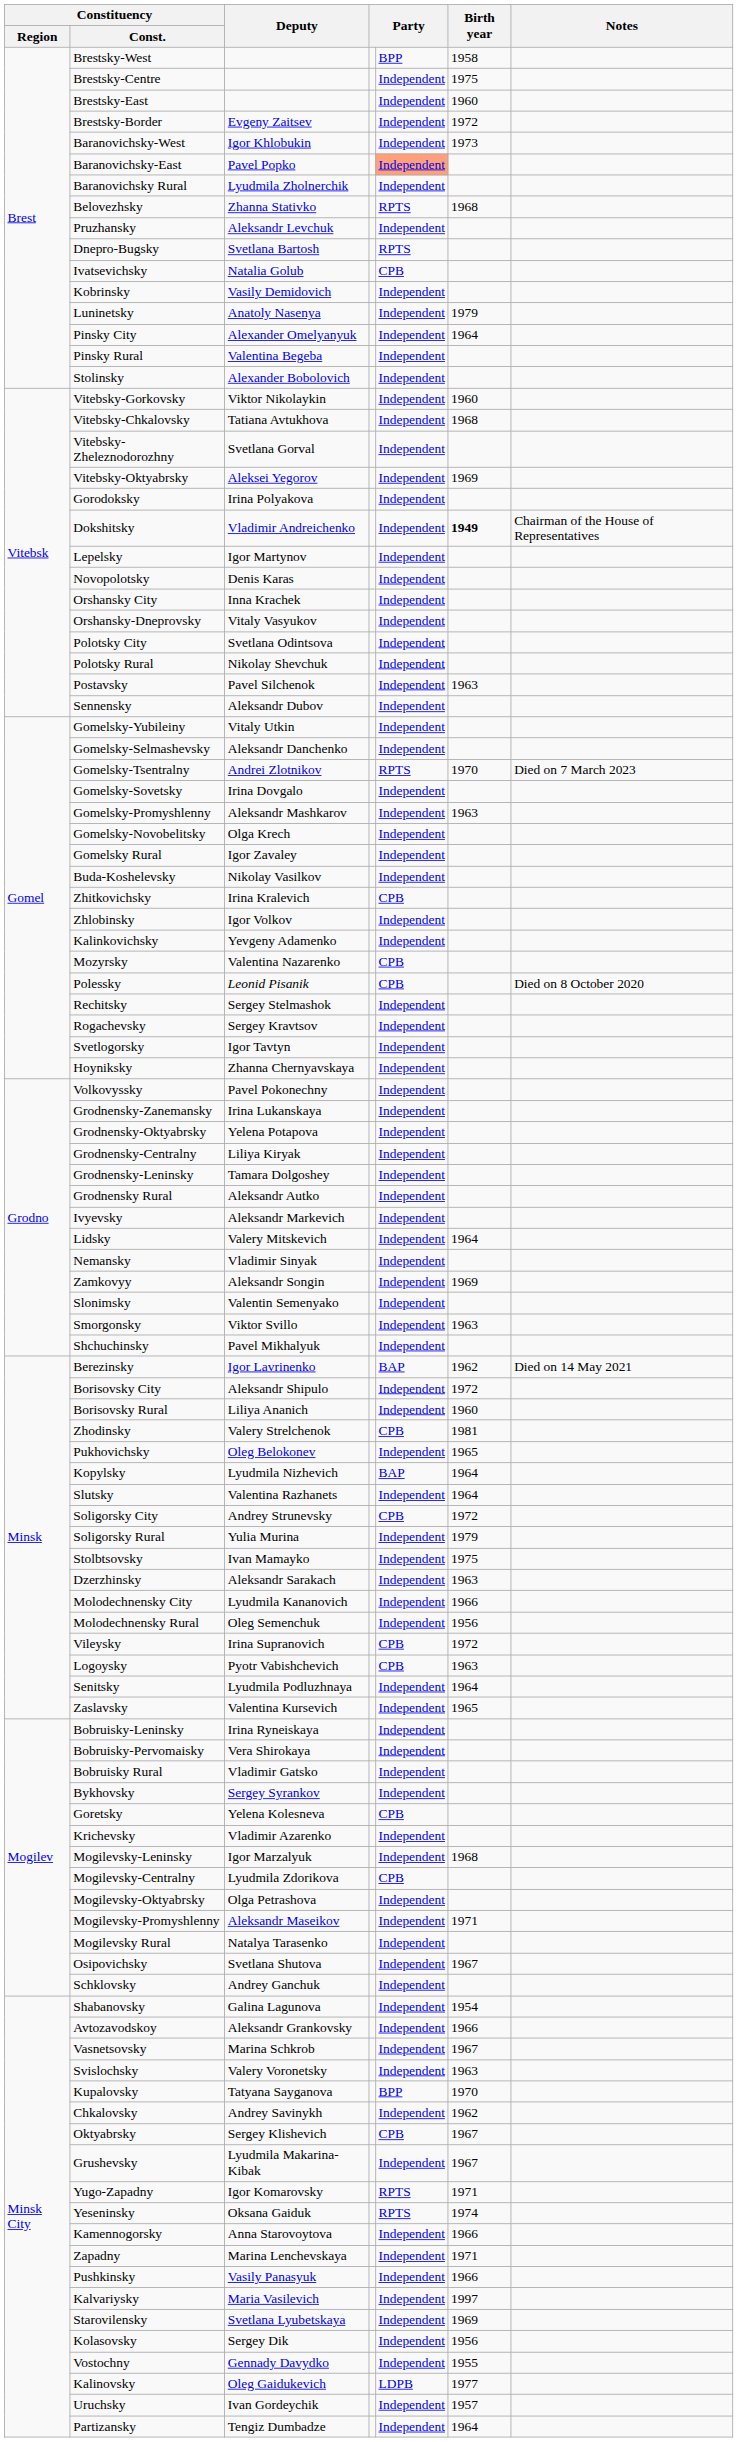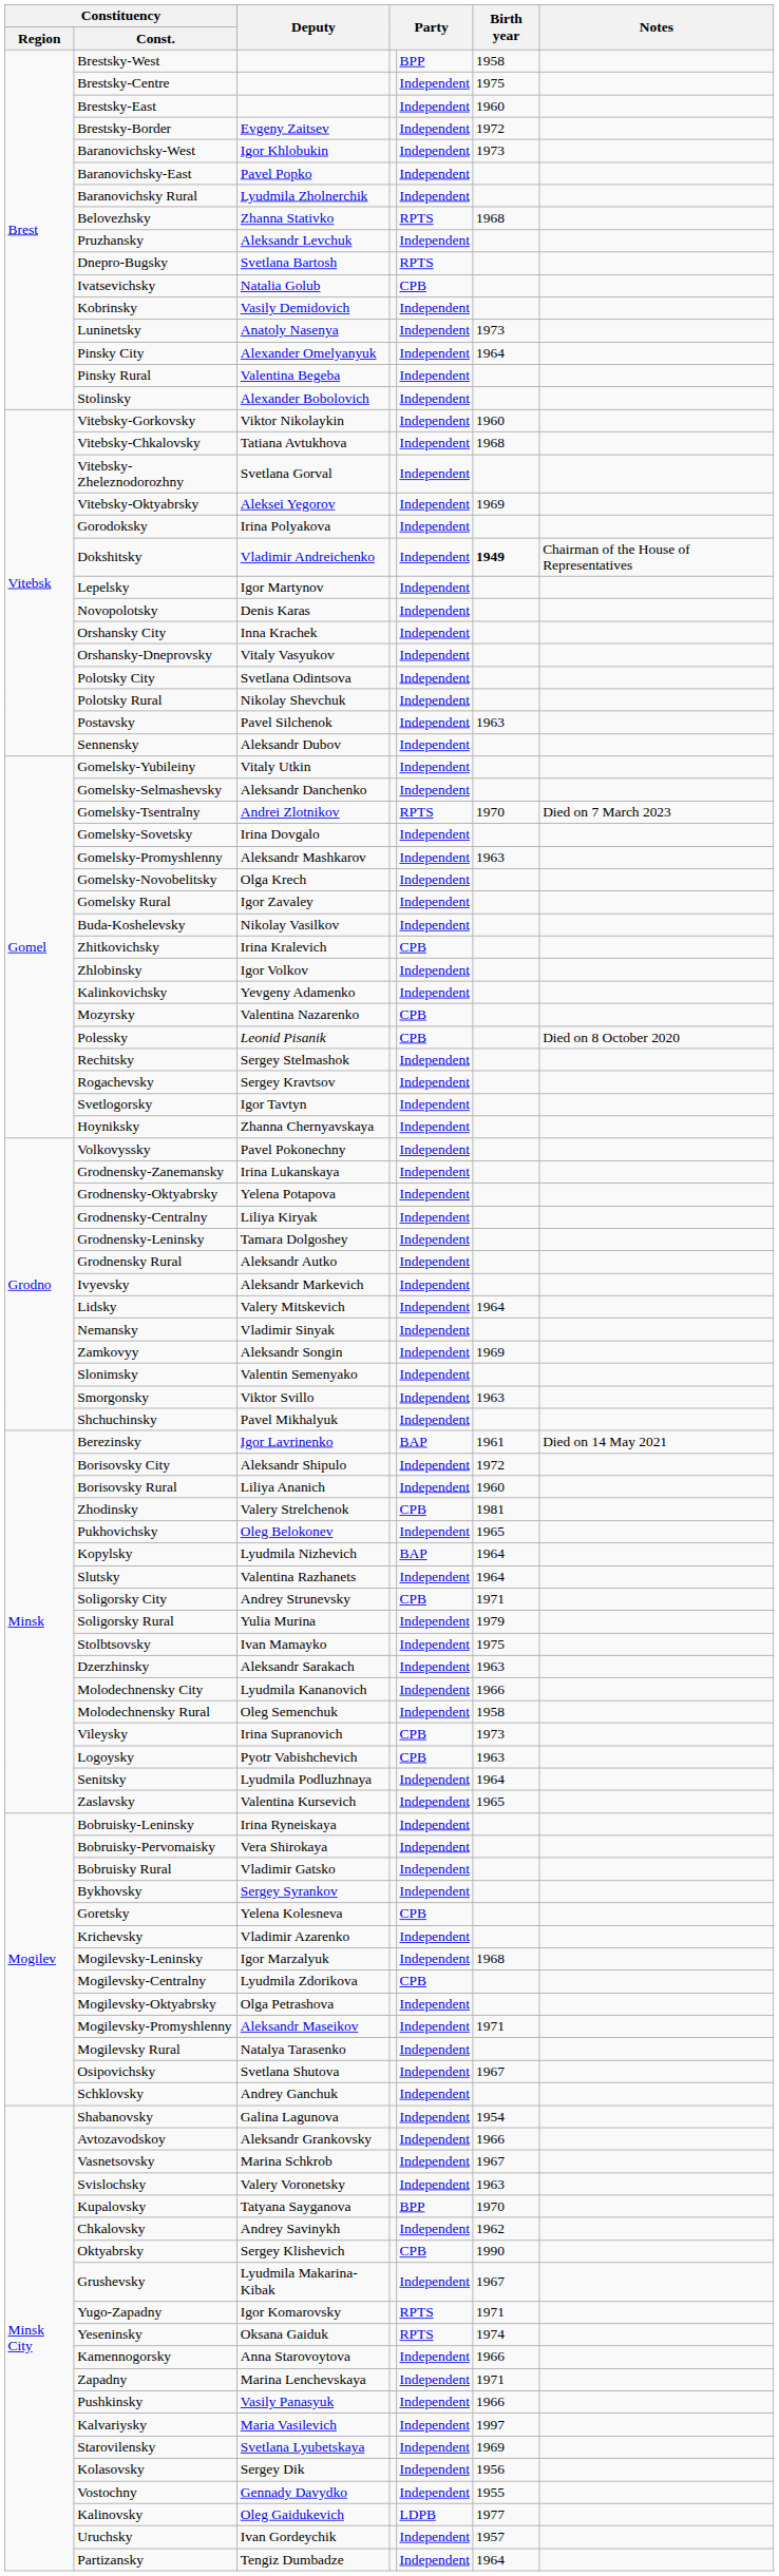Baranovichsky-East | column 5: lightsalmon background -> no background
Luninetsky | Birth year: 1979 -> 1973
Berezinsky | Birth year: 1962 -> 1961
Soligorsky City | Birth year: 1972 -> 1971
Molodechnensky Rural | Birth year: 1956 -> 1958
Vileysky | Birth year: 1972 -> 1973
Oktyabrsky | Birth year: 1967 -> 1990
